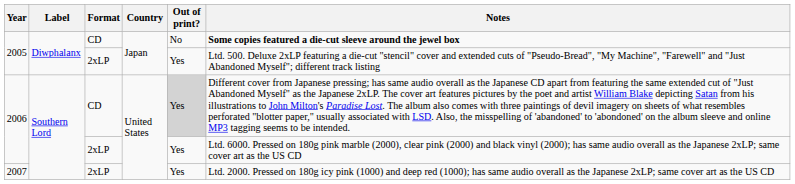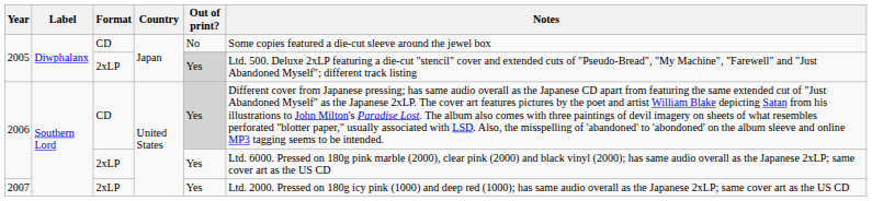2005 / CD | Notes: bold -> normal
2005 / 2xLP | Out of print?: no background -> lightgrey background
